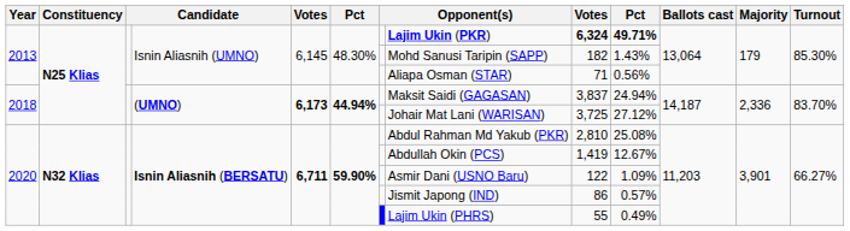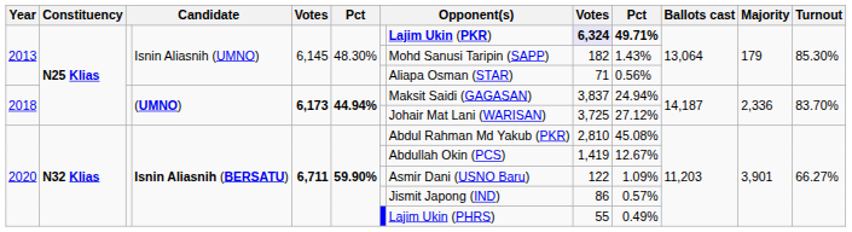row 2 | column 9: no background -> lavender background
row 7 | column 10: 25.08% -> 45.08%
